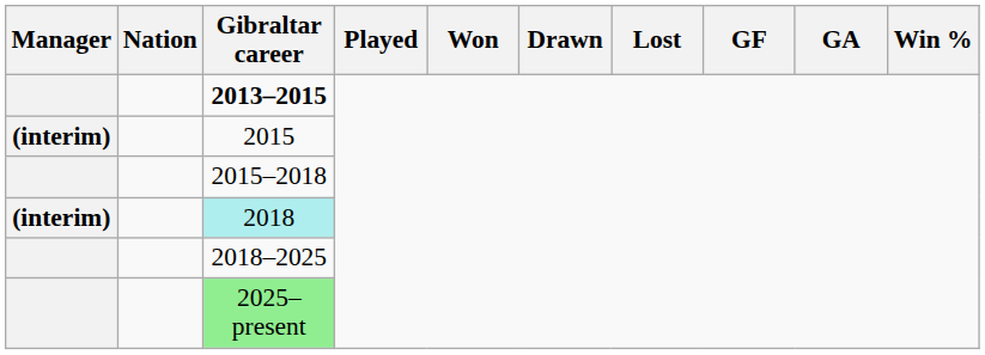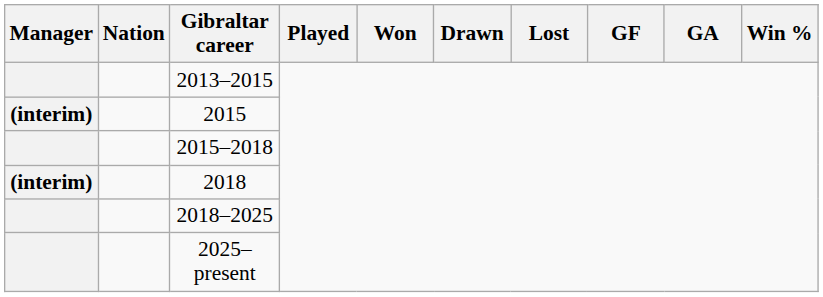2013–2015 | Gibraltar career: bold -> normal
2018 | Gibraltar career: paleturquoise background -> no background
2025–present | Gibraltar career: lightgreen background -> no background
